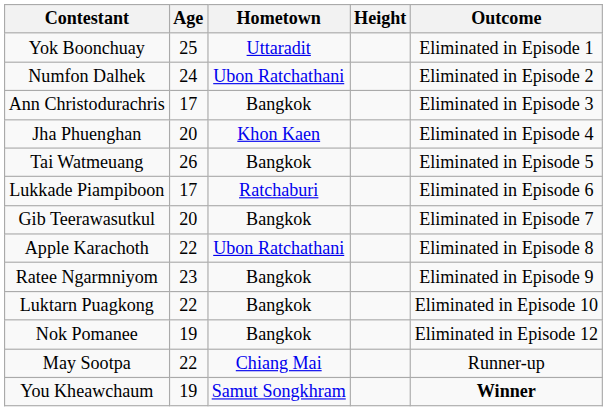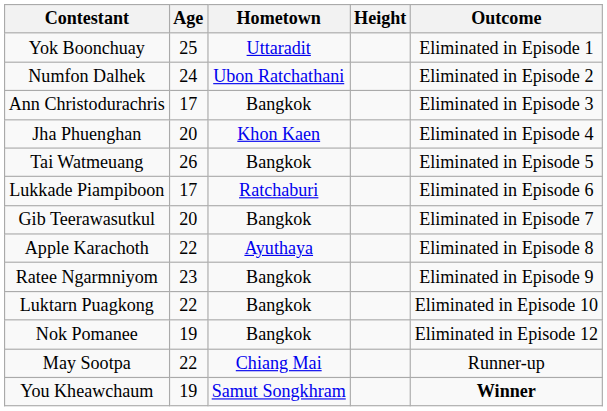Apple Karachoth | Hometown: Ubon Ratchathani -> Ayuthaya
